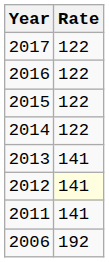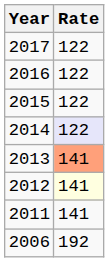2014 | Rate: no background -> lavender background
2013 | Rate: no background -> lightsalmon background
